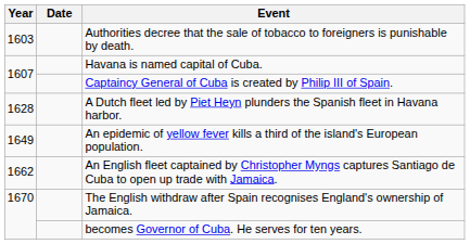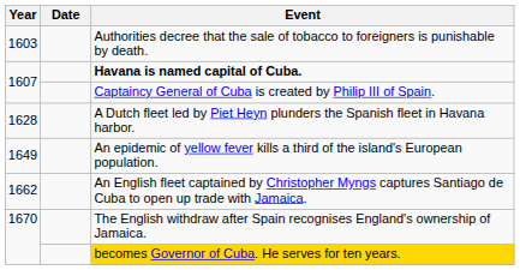Havana is named capital of Cuba. | Event: normal -> bold
becomes Governor of Cuba. He serves for ten years. | Event: no background -> gold background
